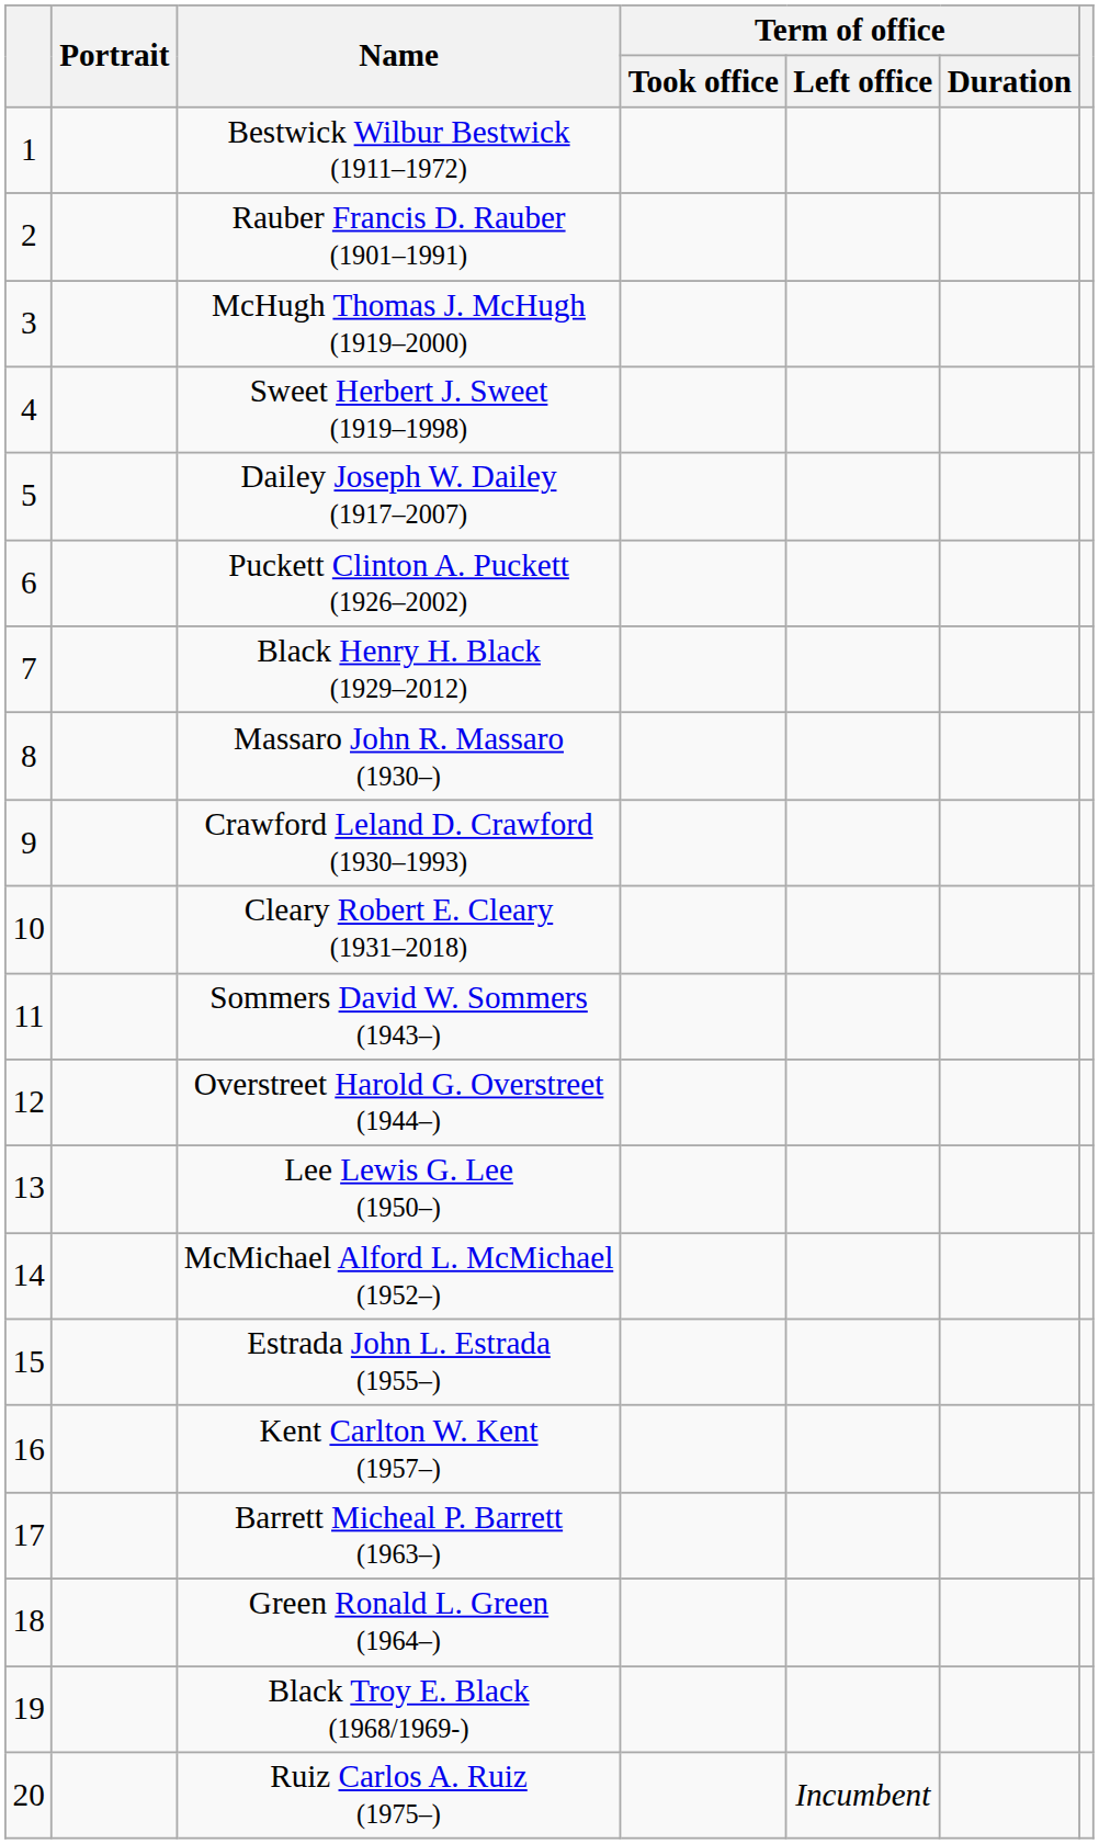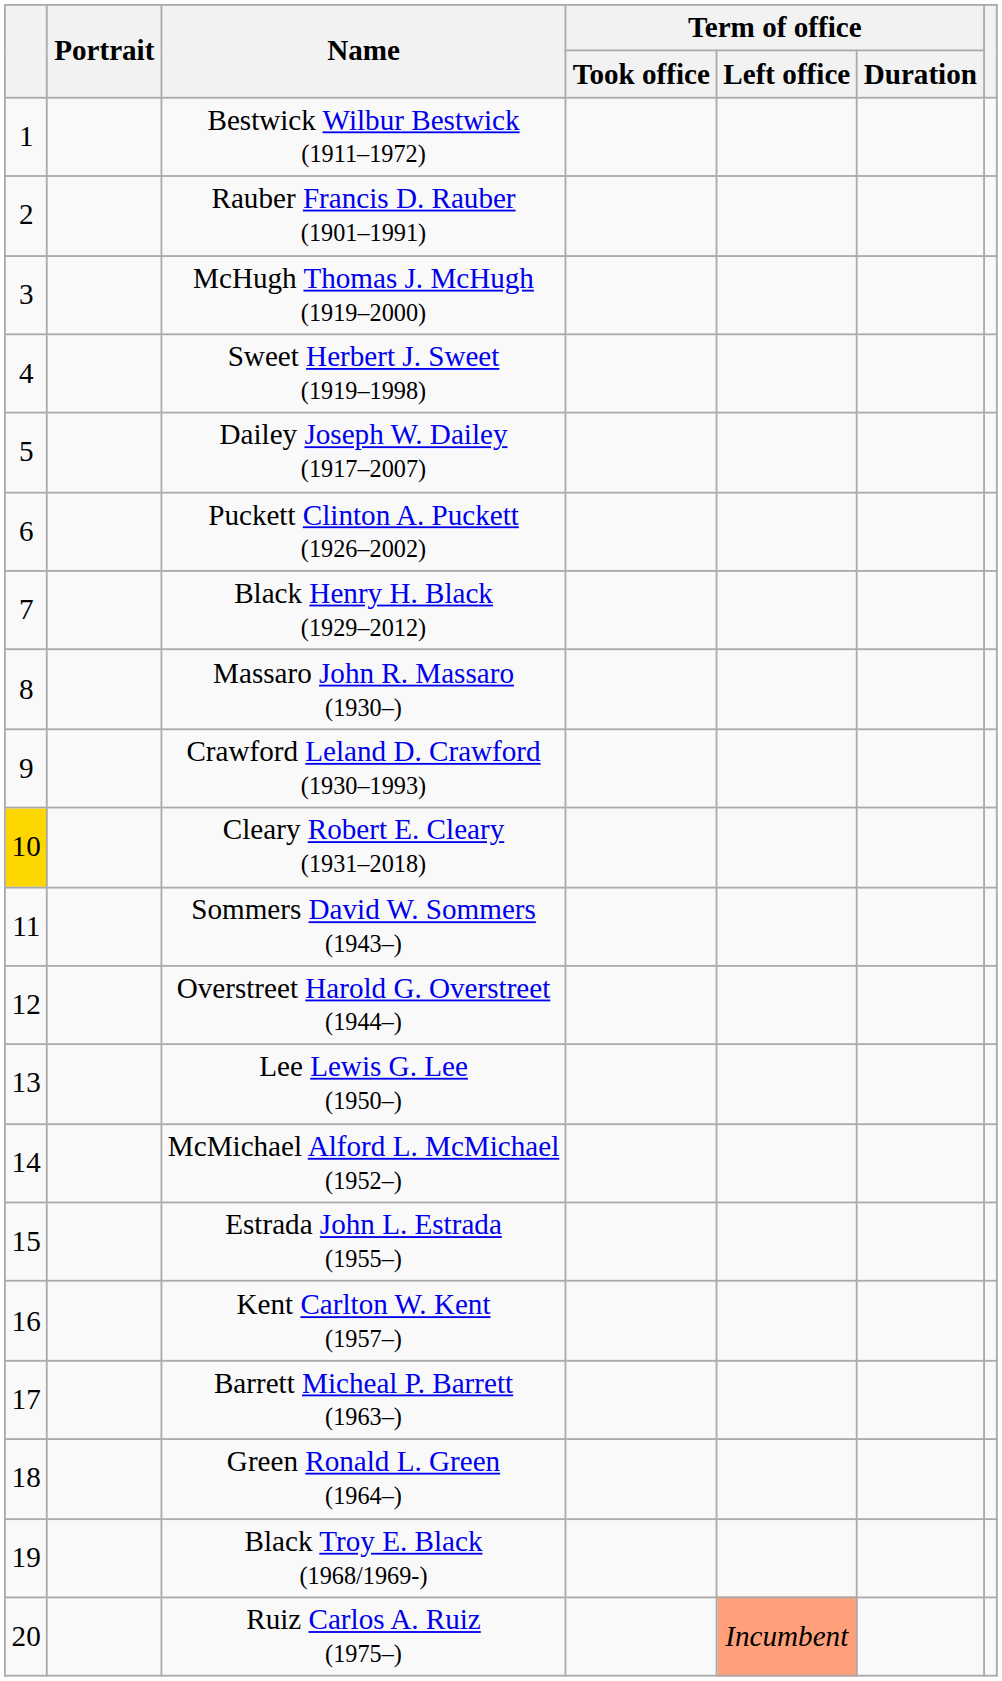Cleary Robert E. Cleary (1931–2018) | column 1: no background -> gold background
Ruiz Carlos A. Ruiz (1975–) | Term of office / Left office: no background -> lightsalmon background
